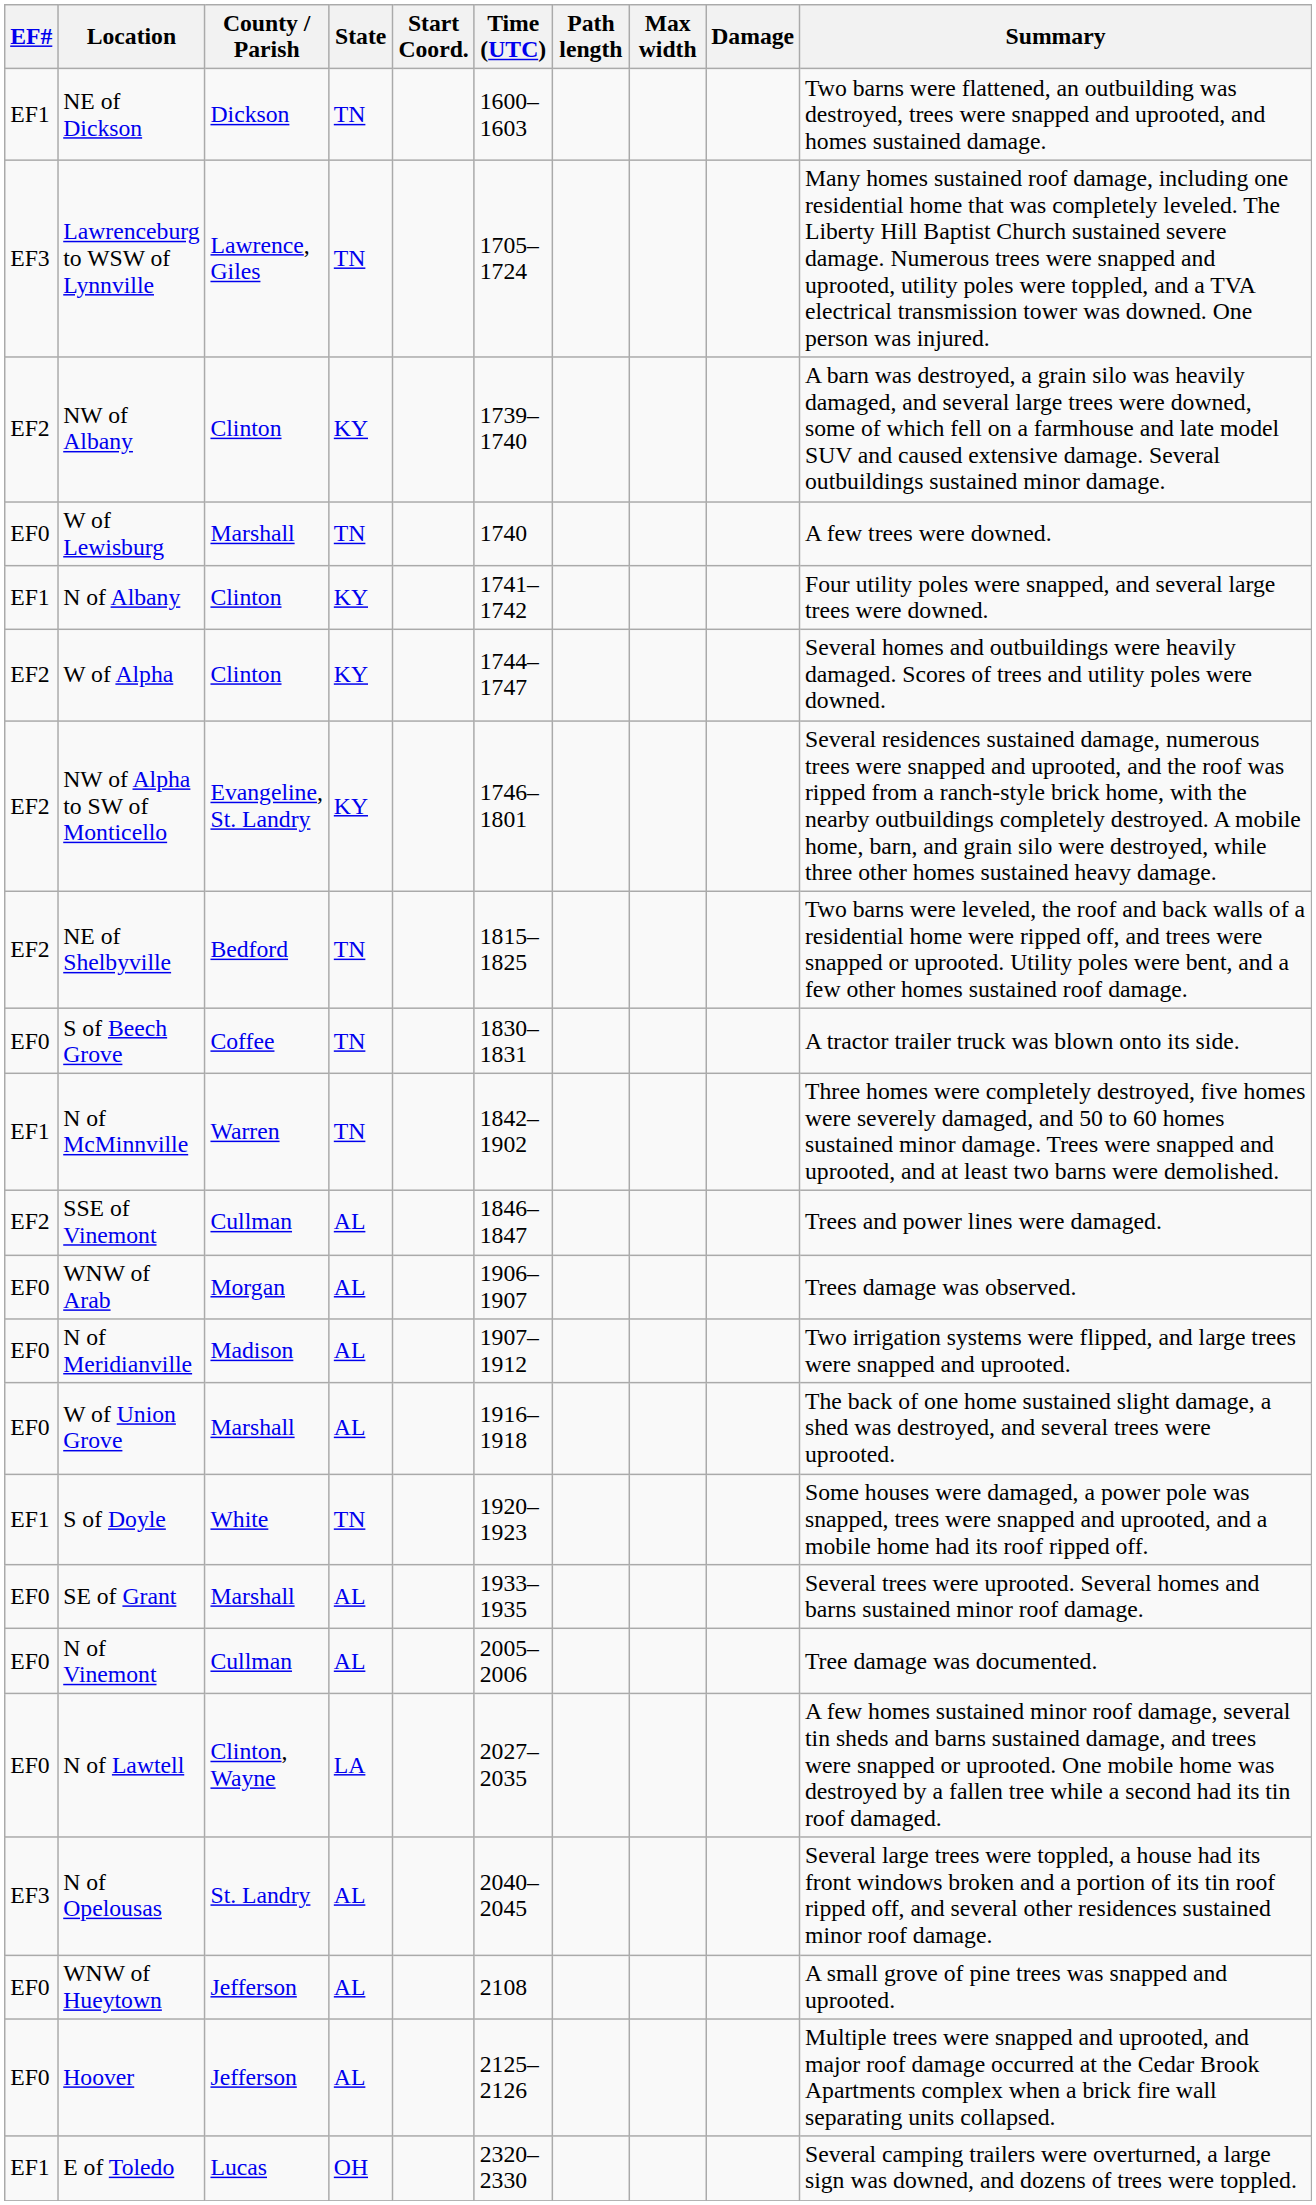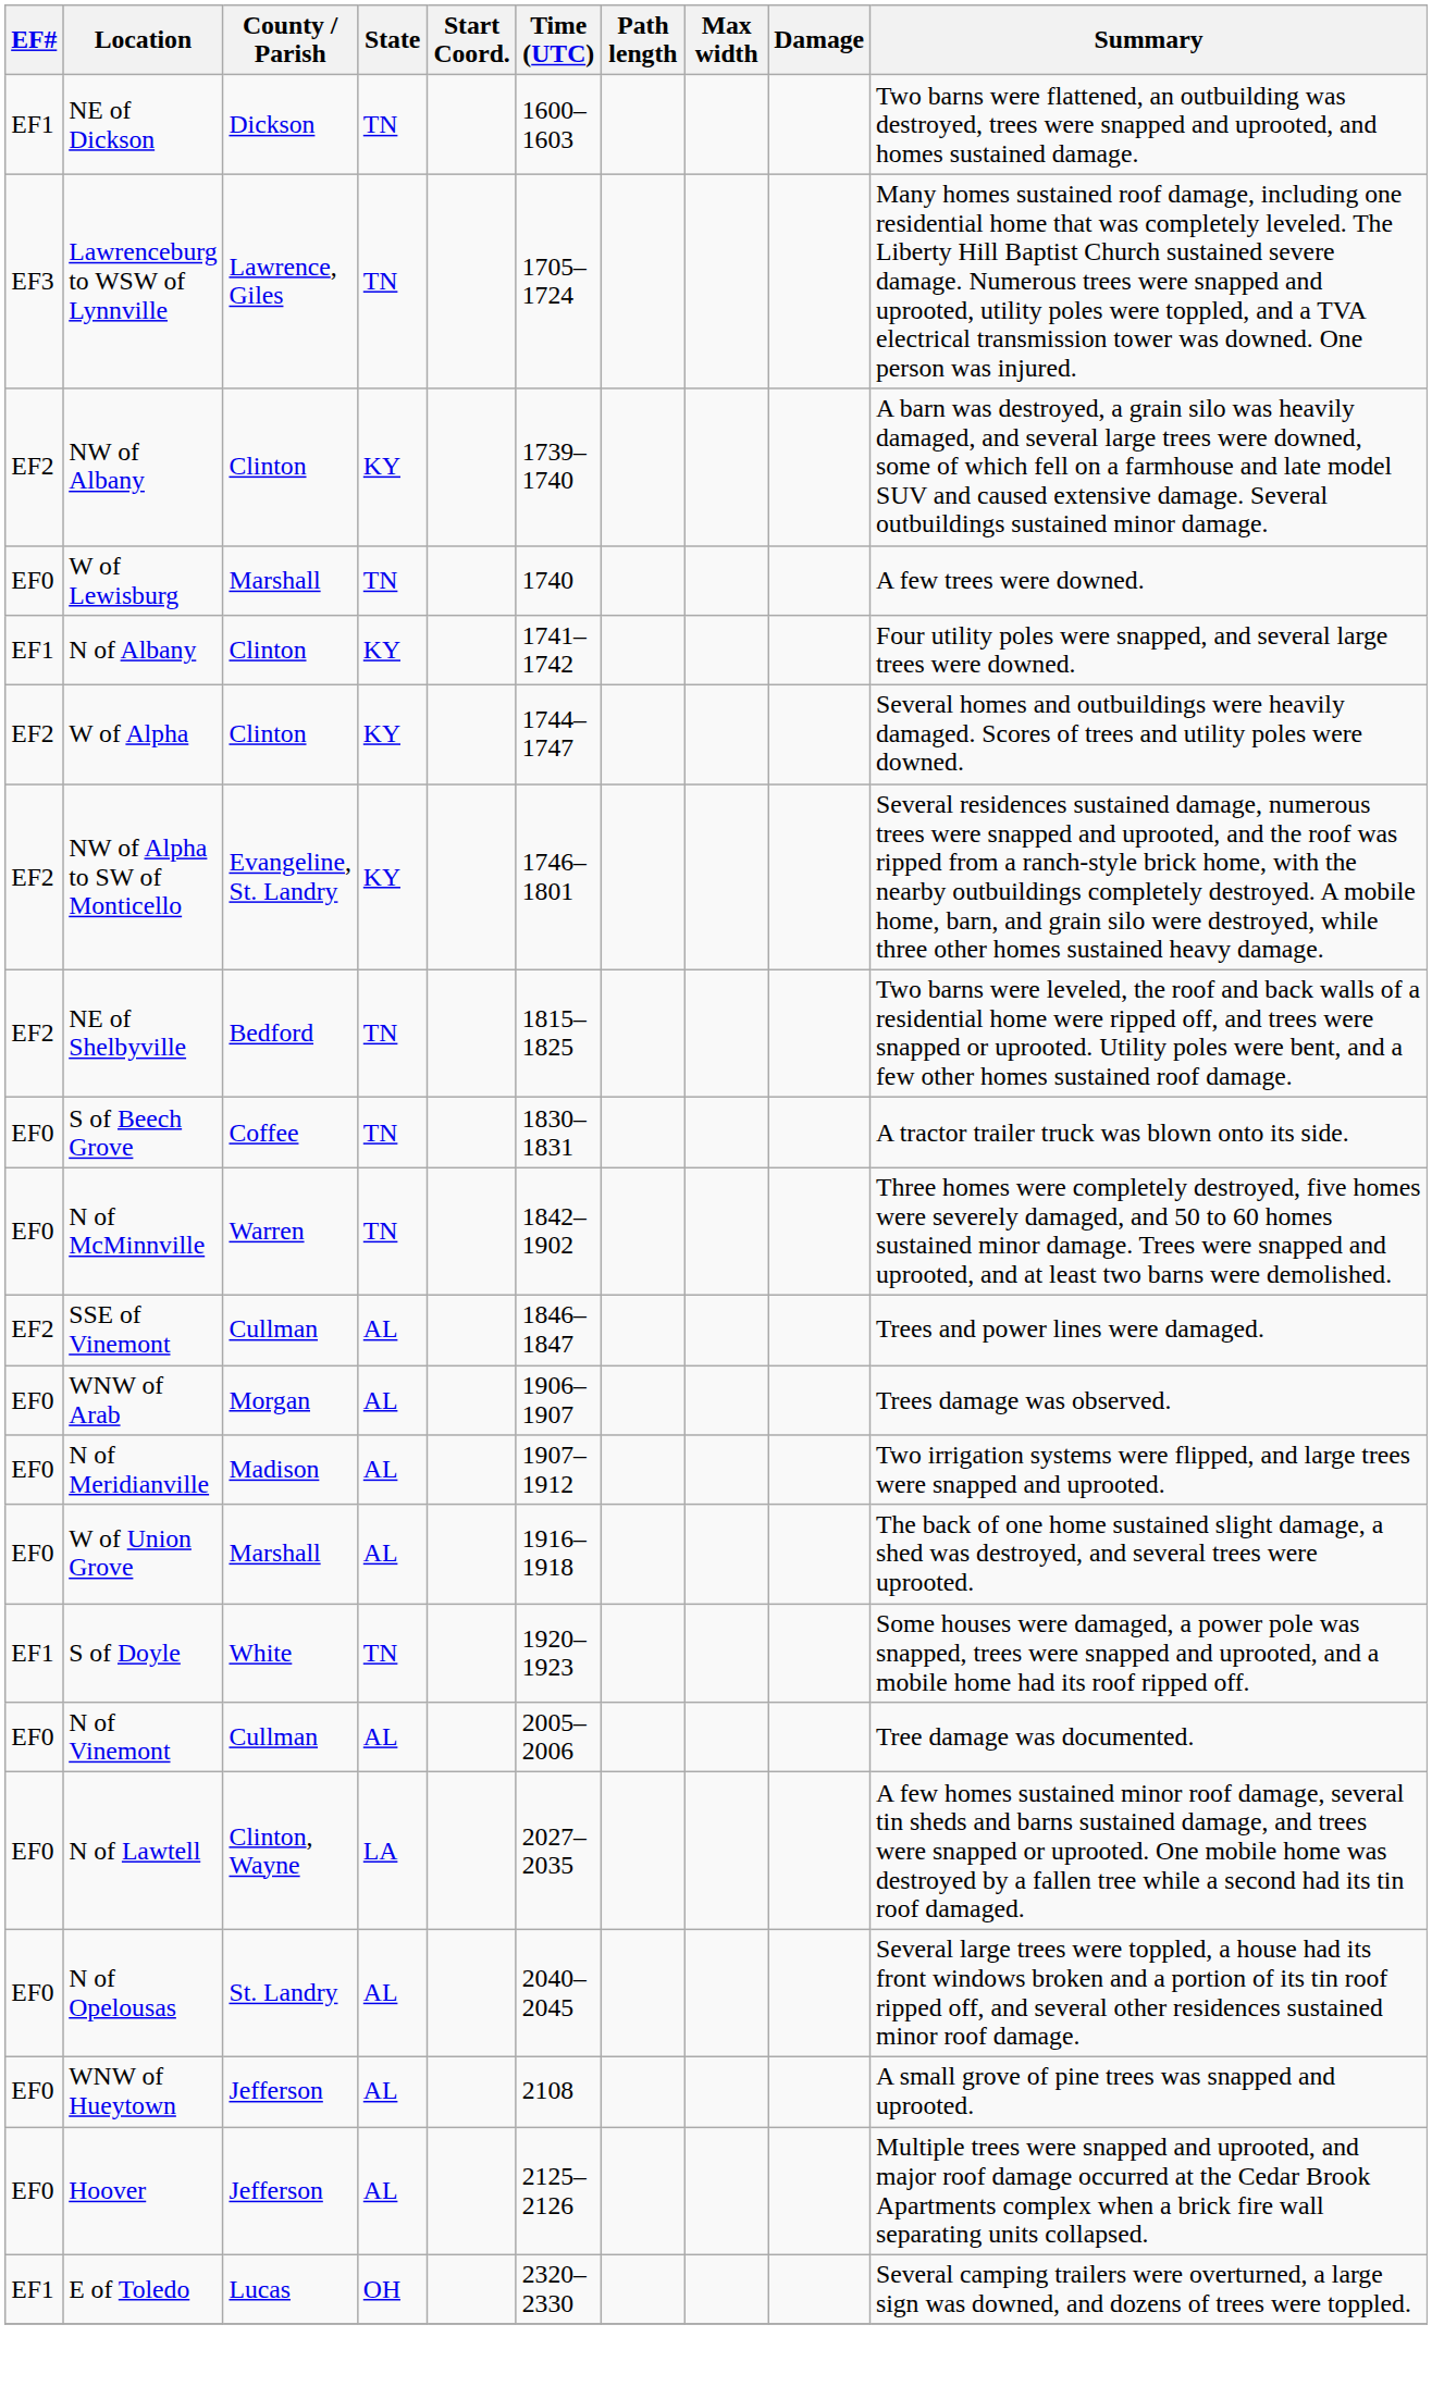N of McMinnville | EF#: EF1 -> EF0
- row: EF0 | SE of Grant | Marshall | AL | 1933–1935 | Several trees were uprooted. Several homes and barns sustained minor roof damage.
N of Opelousas | EF#: EF3 -> EF0
